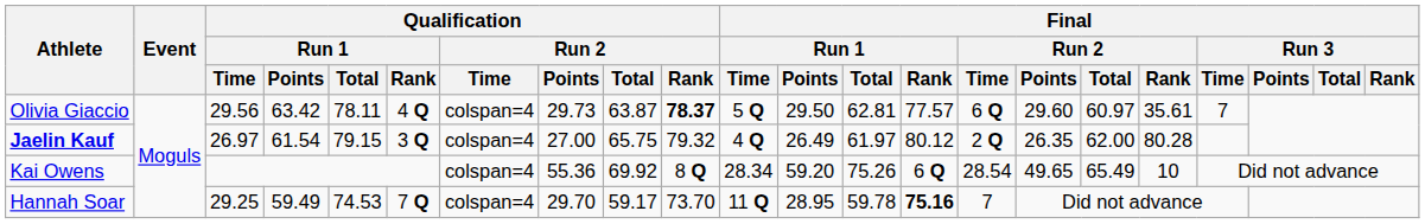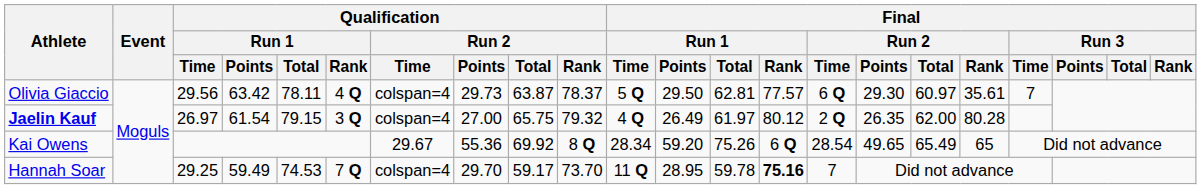Olivia Giaccio | Qualification / Run 2 / Rank: bold -> normal
Olivia Giaccio | Final / Run 2 / Points: 29.60 -> 29.30
Kai Owens | Qualification / Run 2 / Time: colspan=4 -> 29.67
Kai Owens | Final / Run 2 / Rank: 10 -> 65
